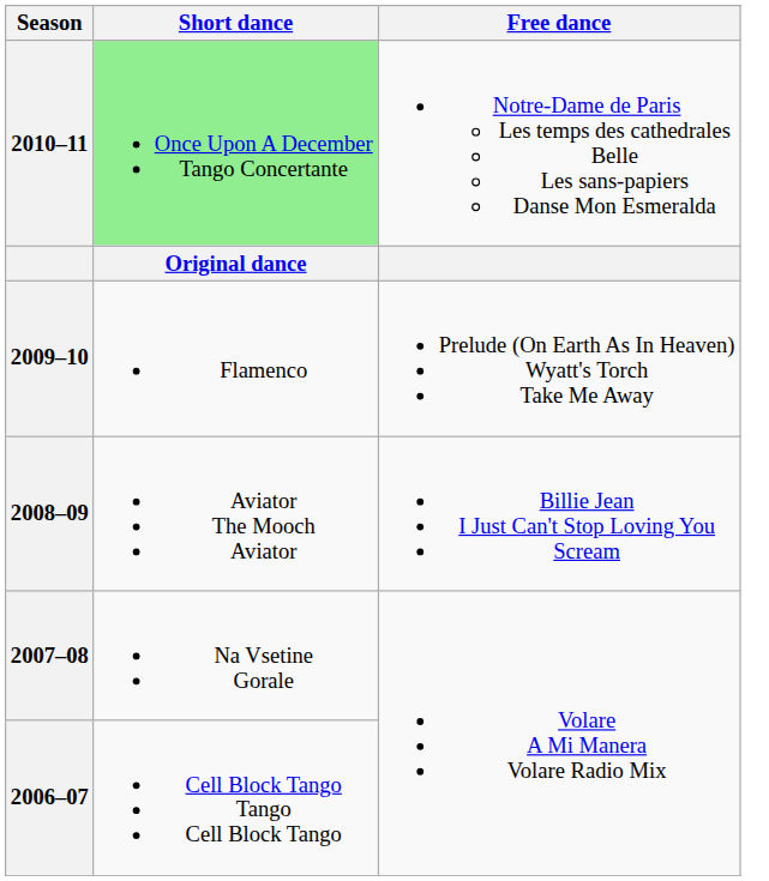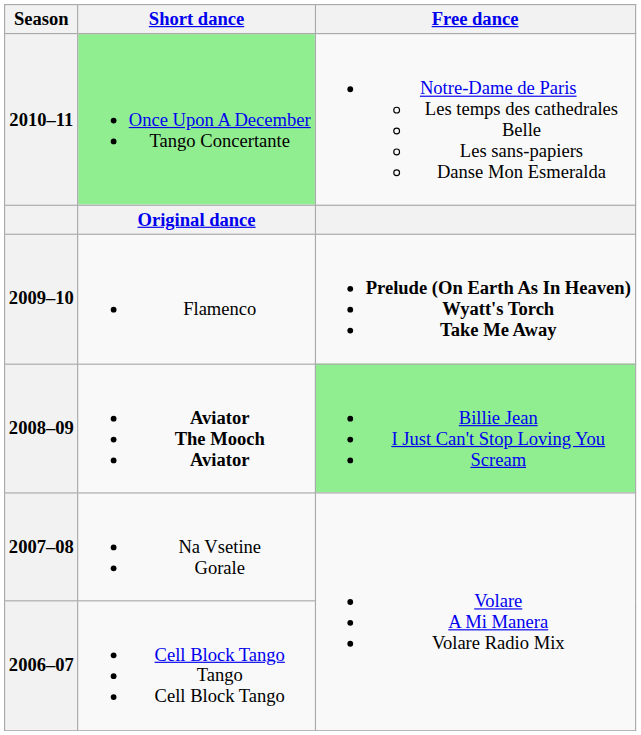2009–10 | Free dance: normal -> bold
2008–09 | Short dance: normal -> bold
2008–09 | Free dance: no background -> lightgreen background
